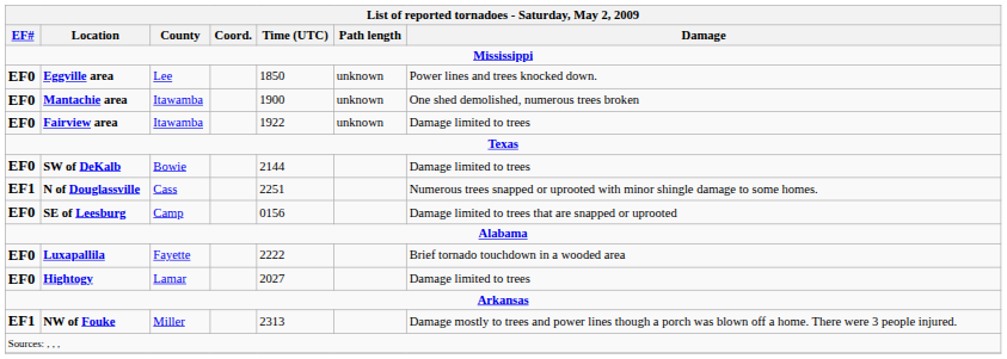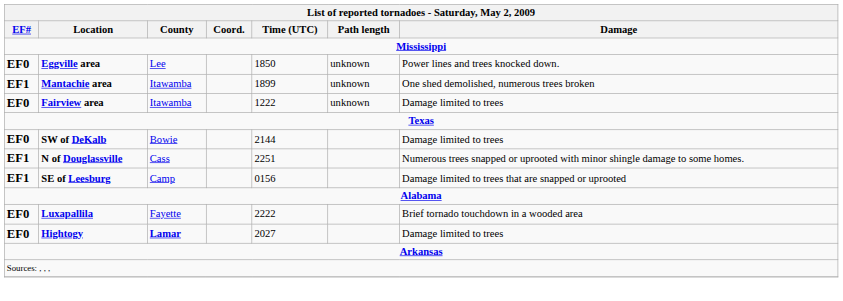Mantachie area | EF#: EF0 -> EF1
Mantachie area | Time (UTC): 1900 -> 1899
Fairview area | Time (UTC): 1922 -> 1222
SE of Leesburg | EF#: EF0 -> EF1
Hightogy | County: normal -> bold
- row: EF1 | NW of Fouke | Miller | 2313 | Damage mostly to trees and power lines though a porch was blown off a home. There were 3 people injured.
